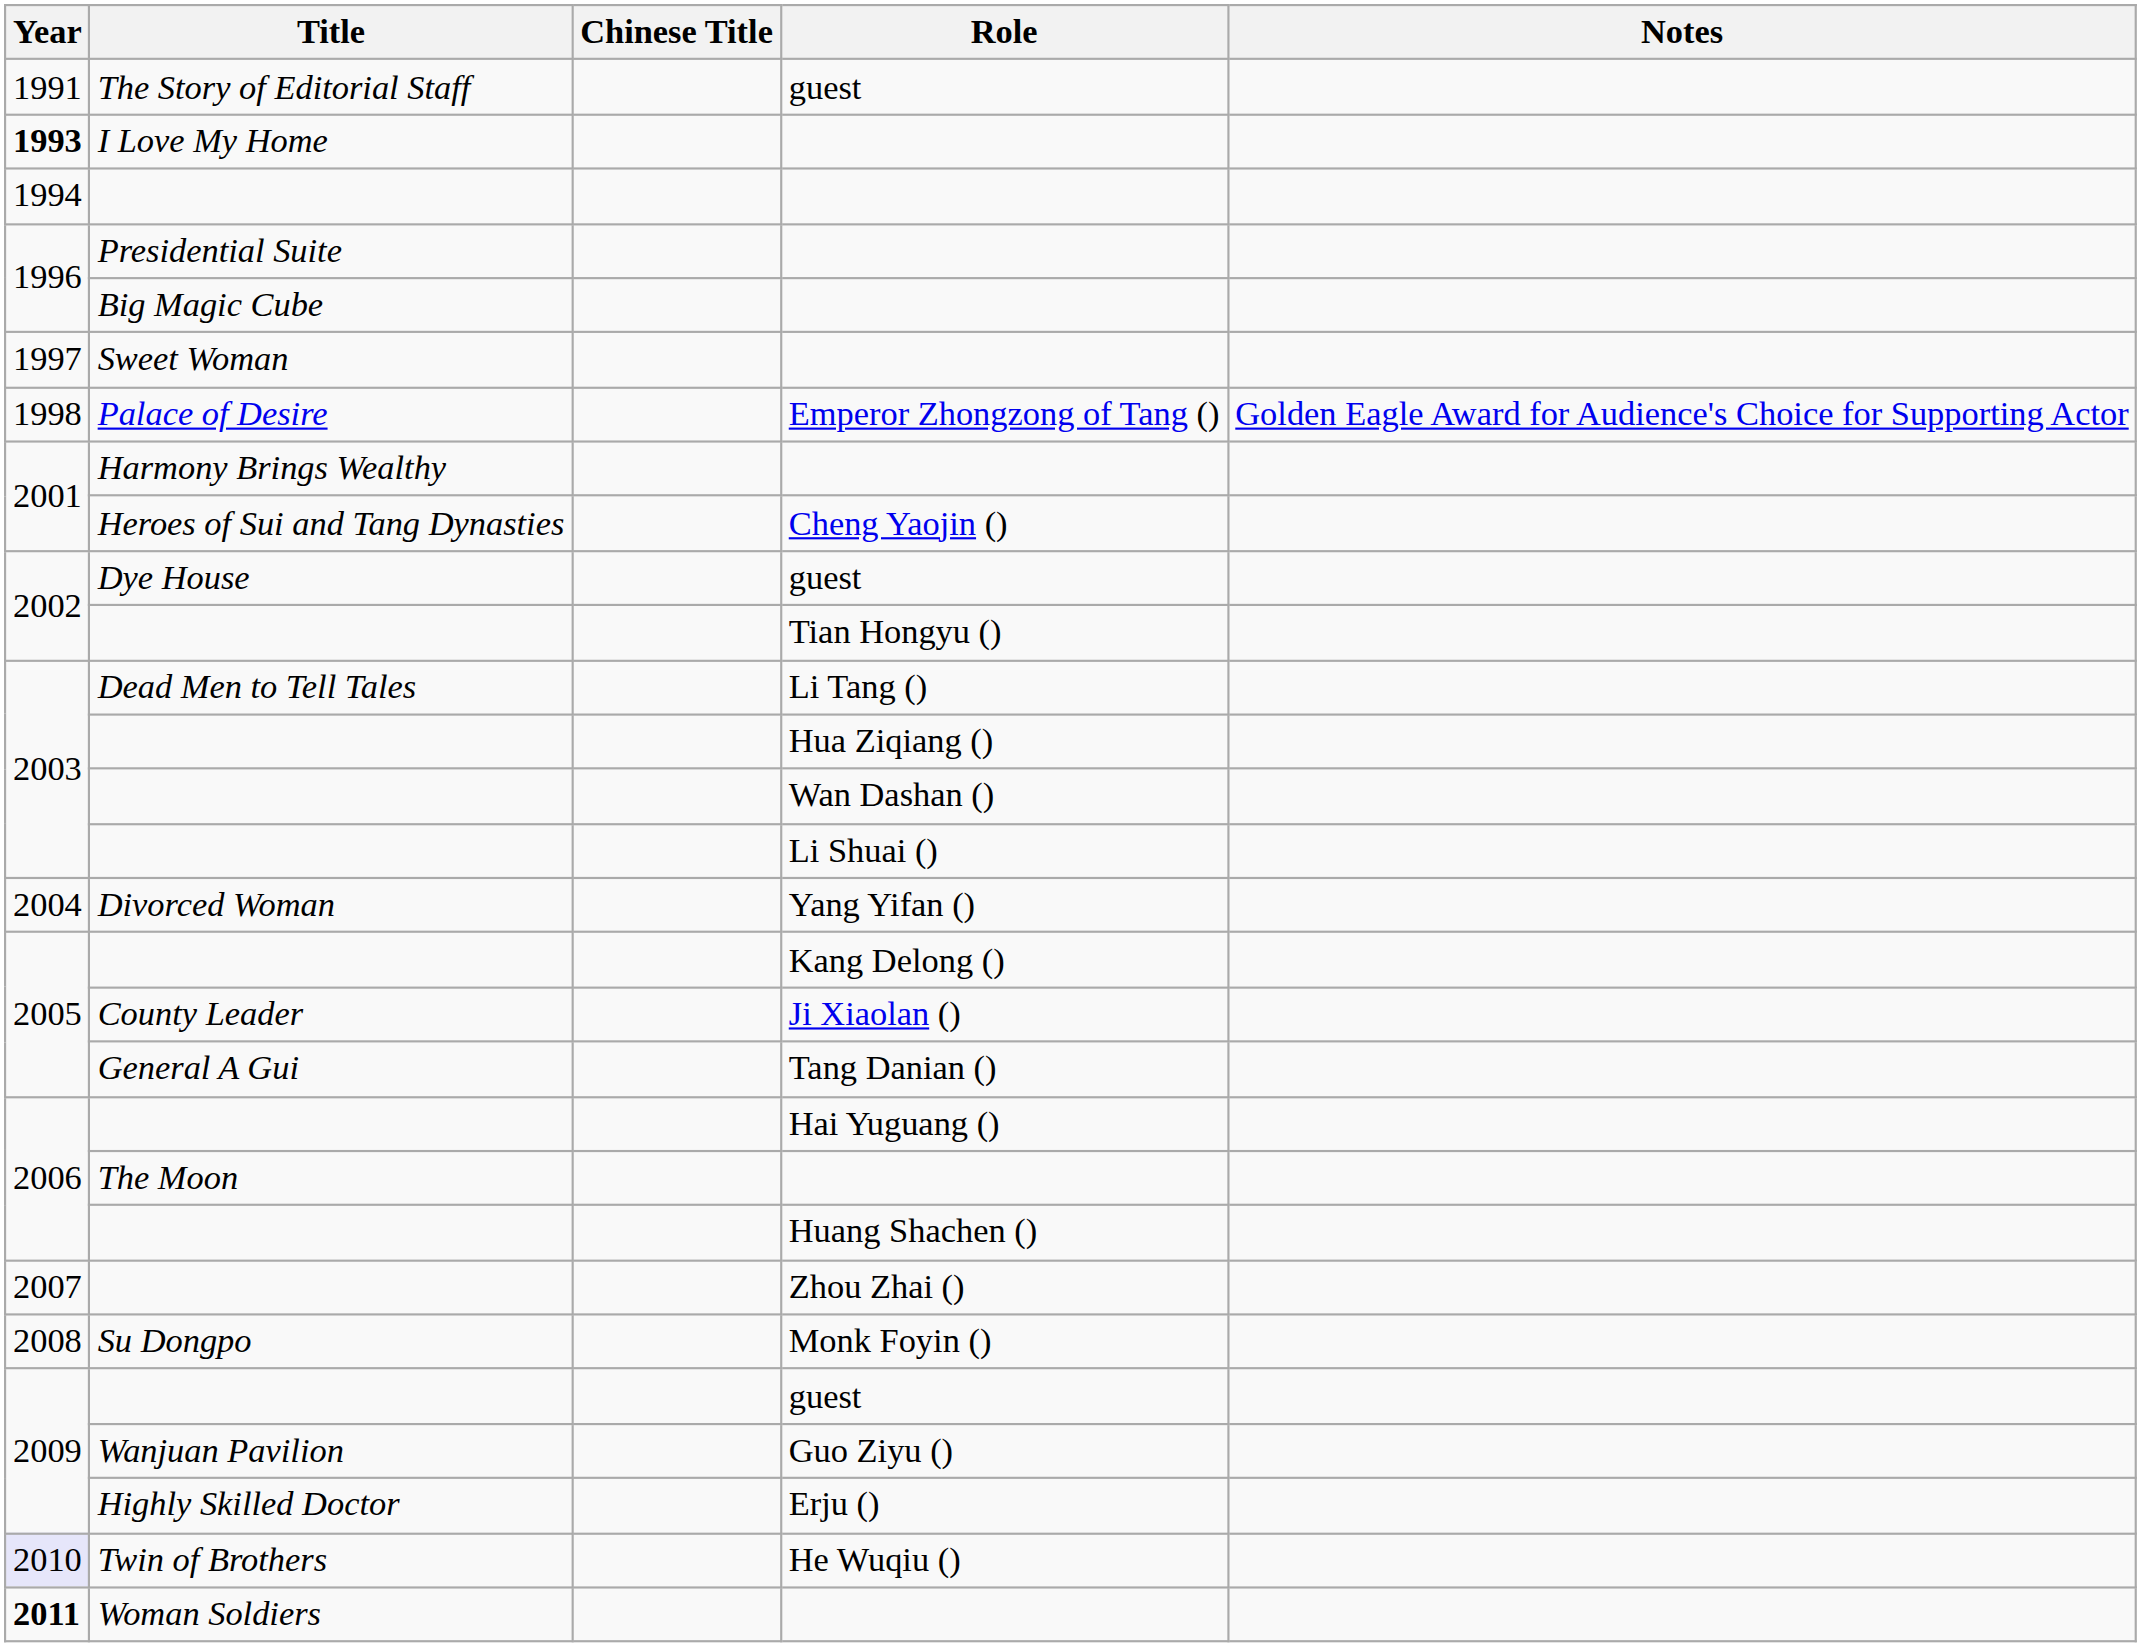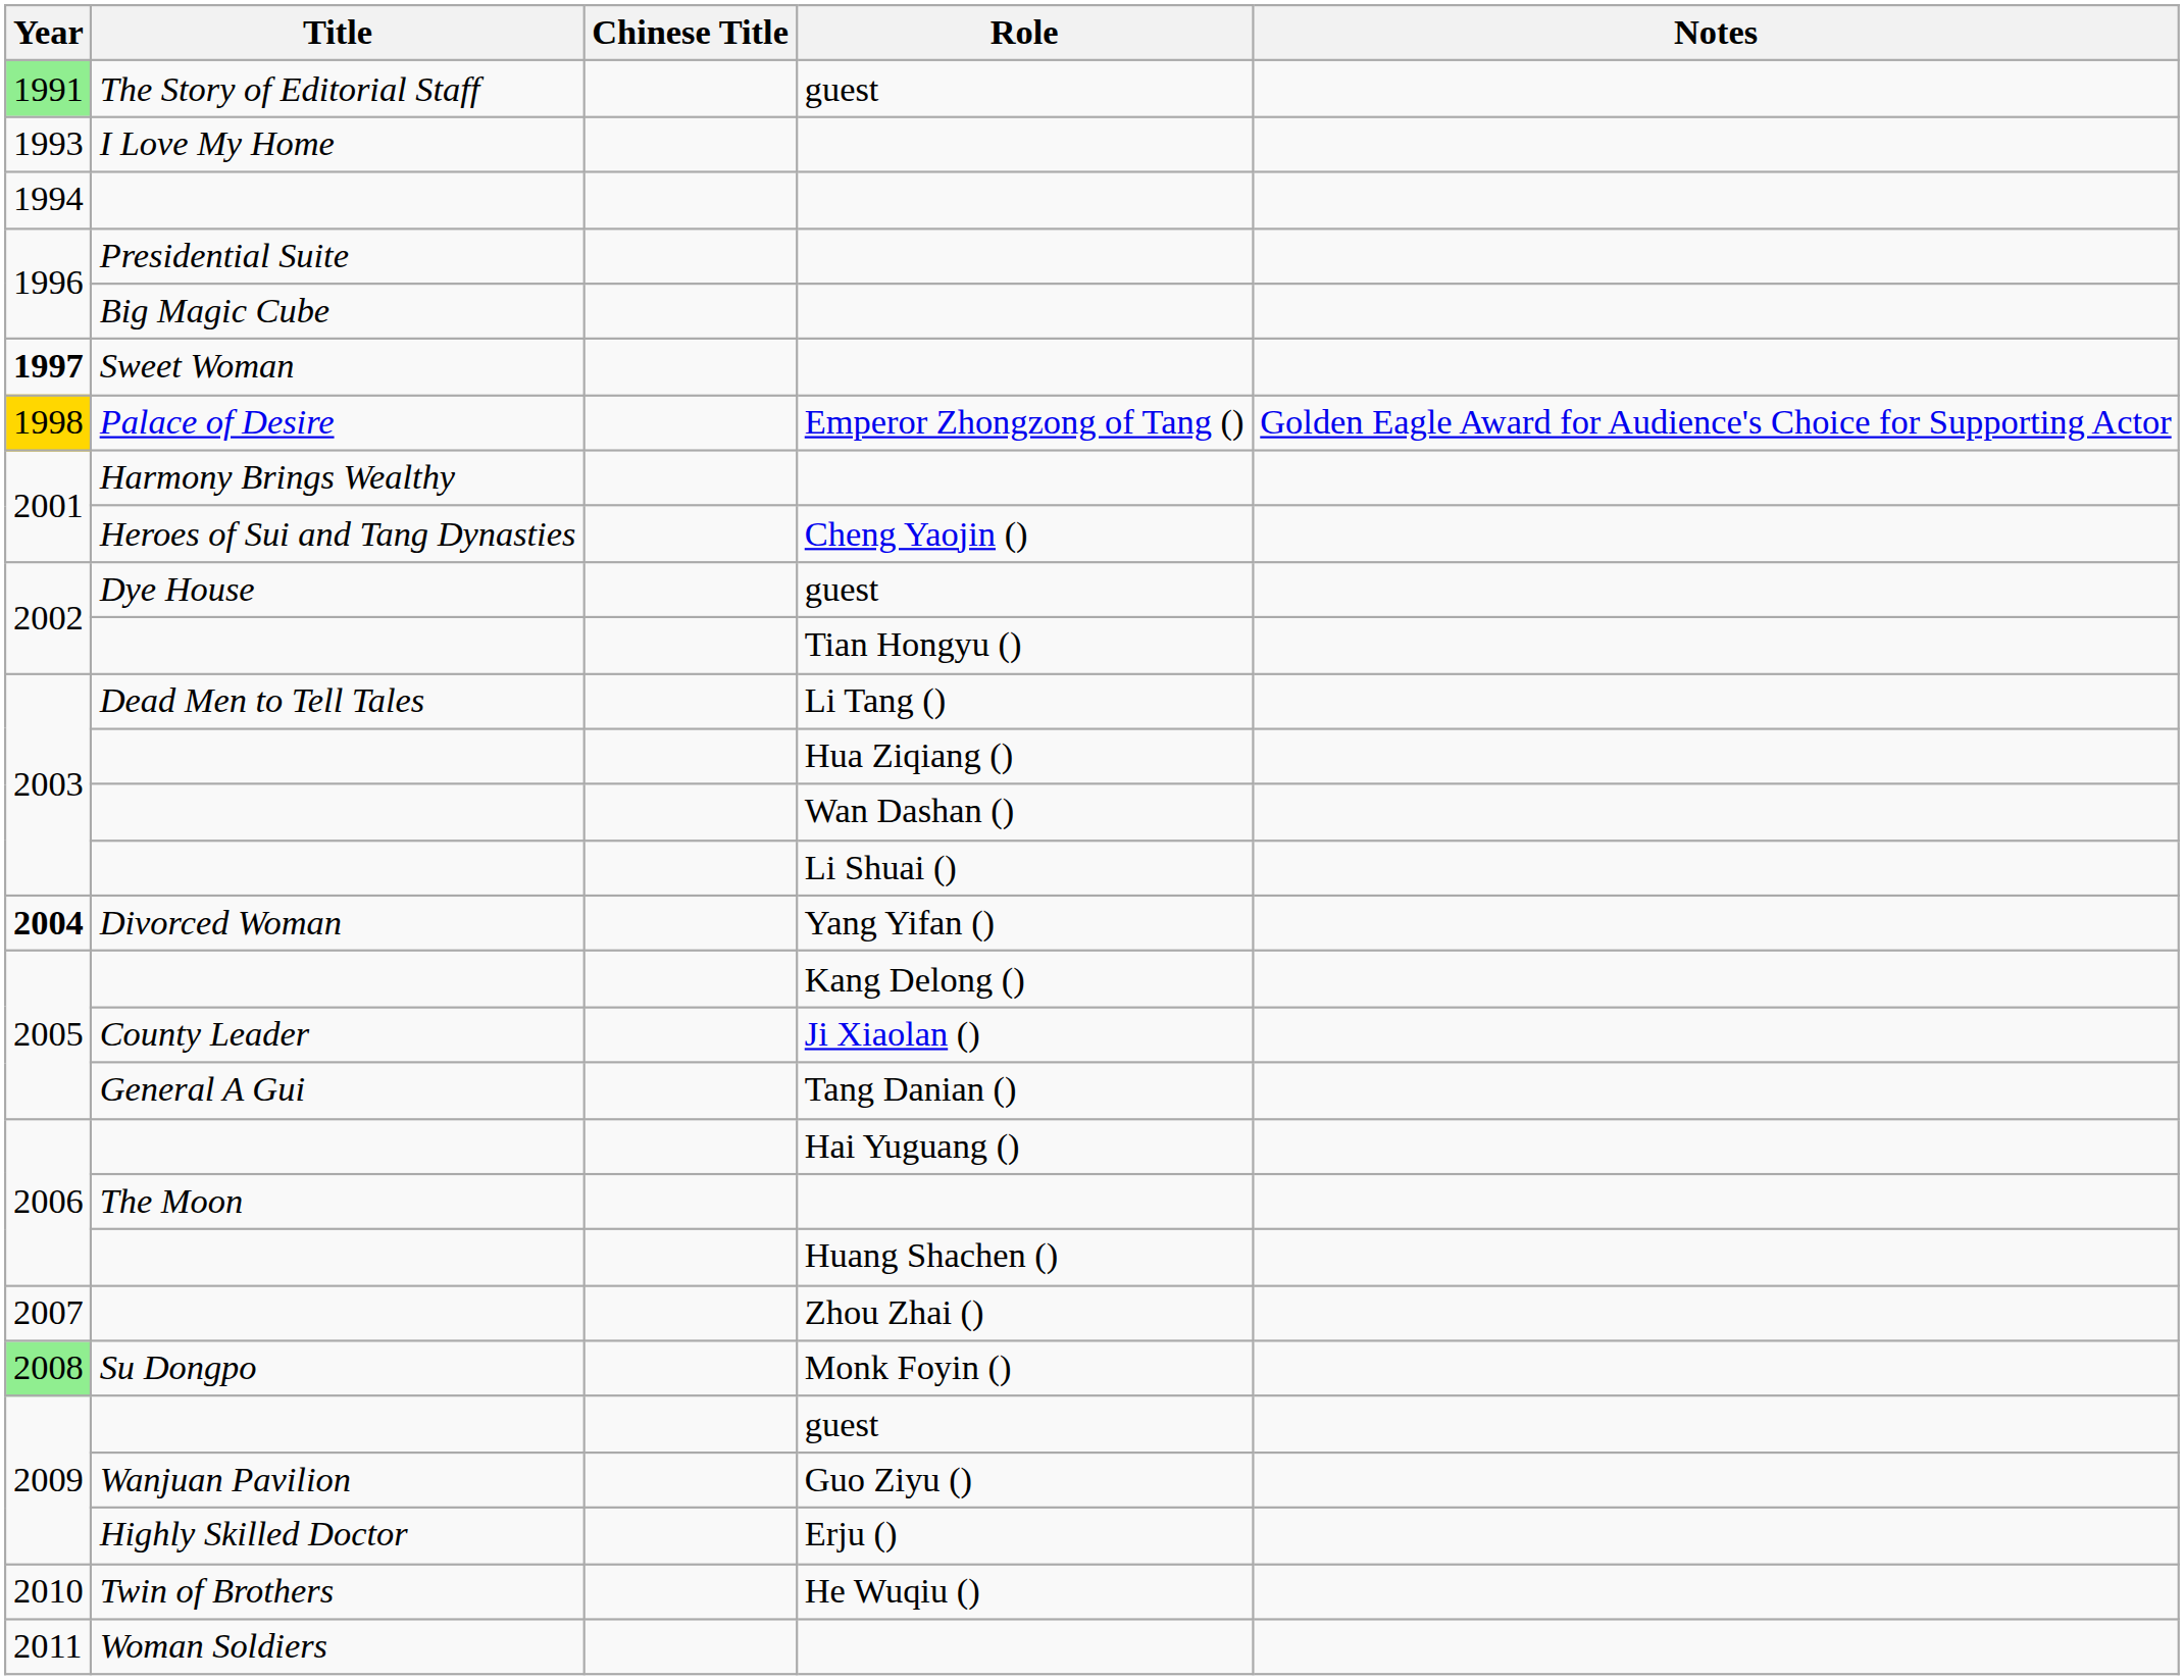The Story of Editorial Staff | Year: no background -> lightgreen background
I Love My Home | Year: bold -> normal
Sweet Woman | Year: normal -> bold
Palace of Desire | Year: no background -> gold background
Divorced Woman | Year: normal -> bold
Su Dongpo | Year: no background -> lightgreen background
Twin of Brothers | Year: lavender background -> no background
Woman Soldiers | Year: bold -> normal
